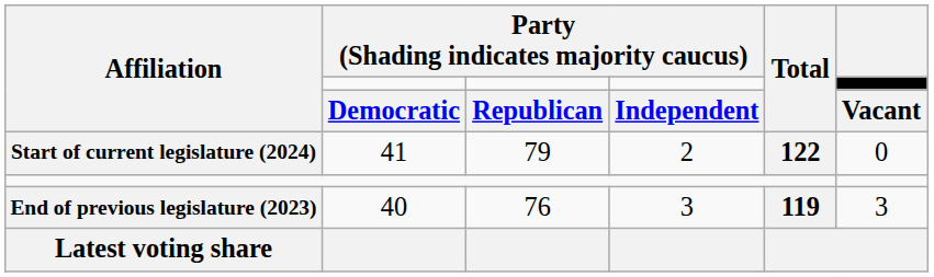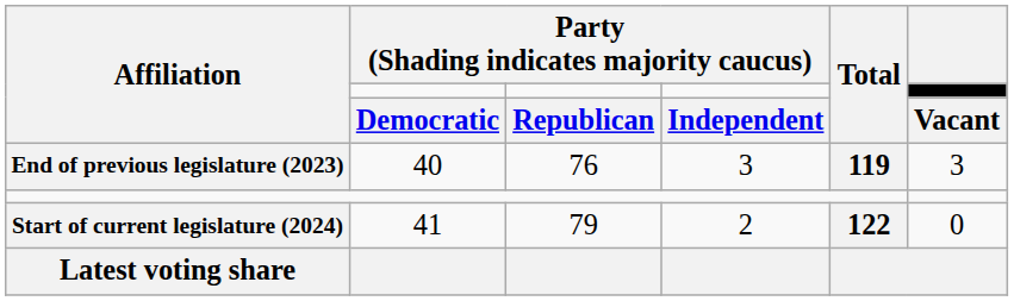rows swapped: End of previous legislature (2023) <-> Start of current legislature (2024)
